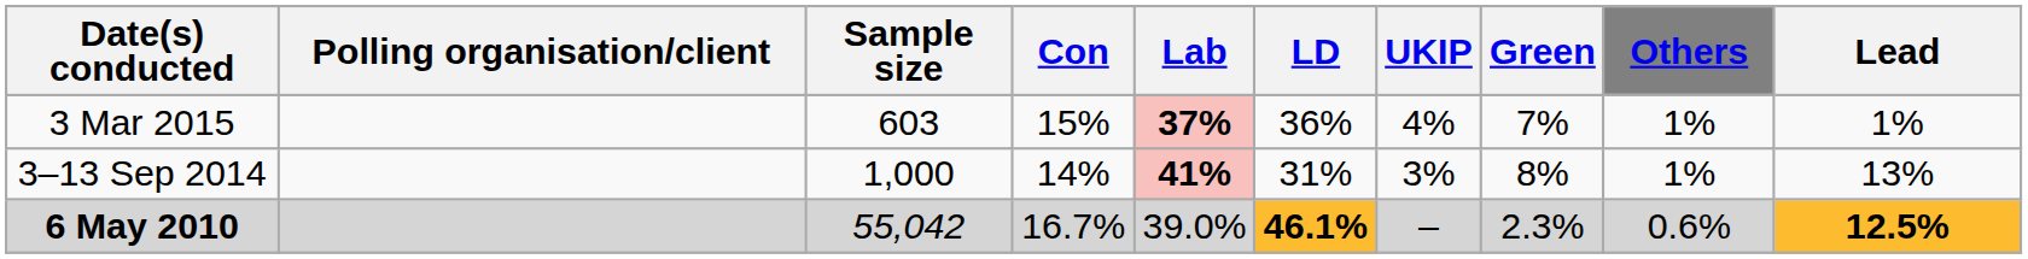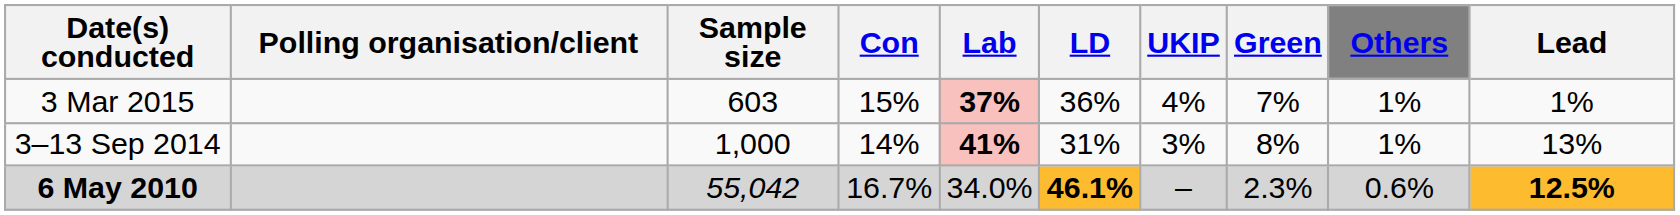6 May 2010 | Lab: 39.0% -> 34.0%
